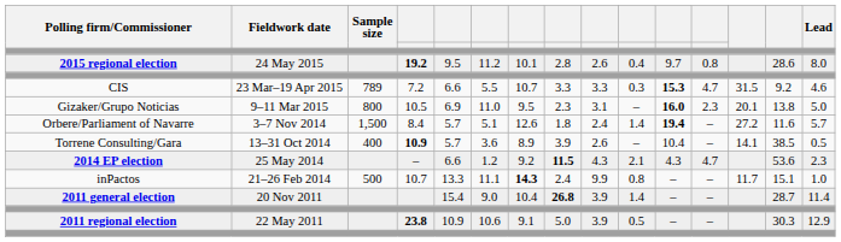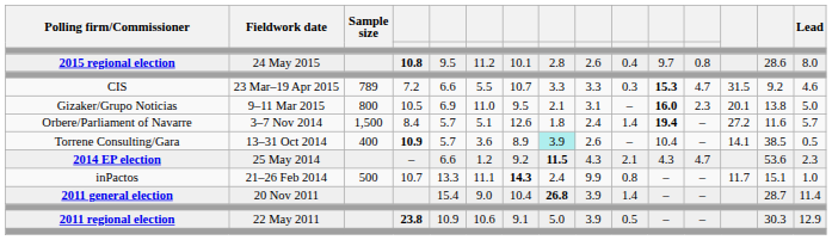2015 regional election | column 4: 19.2 -> 10.8
Gizaker/Grupo Noticias | column 8: 2.3 -> 2.1
Torrene Consulting/Gara | column 8: no background -> paleturquoise background
